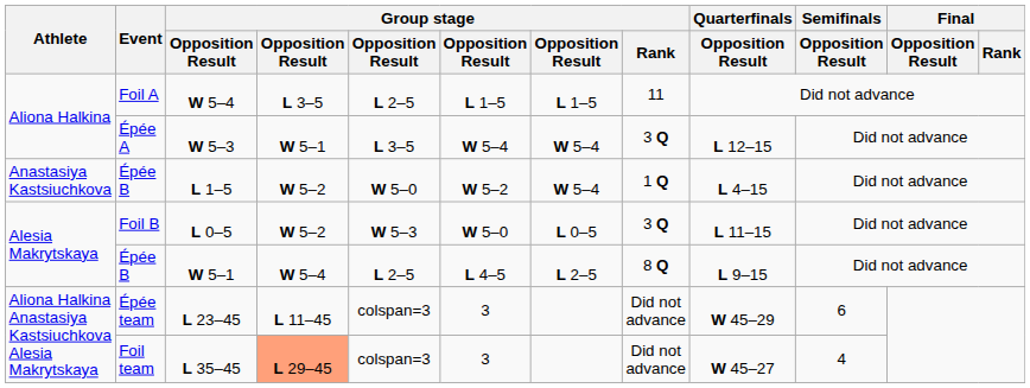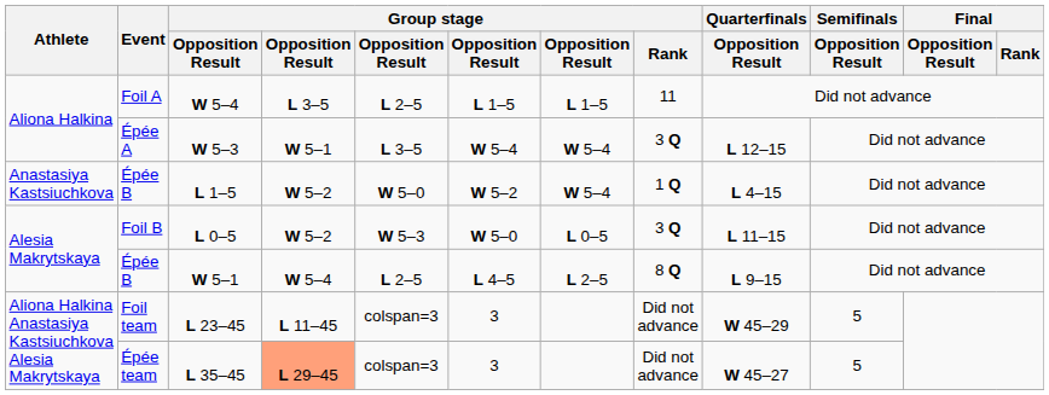L 23–45 | Event: Épée team -> Foil team
L 23–45 | Semifinals / Opposition Result: 6 -> 5
L 35–45 | Event: Foil team -> Épée team
L 35–45 | Semifinals / Opposition Result: 4 -> 5
